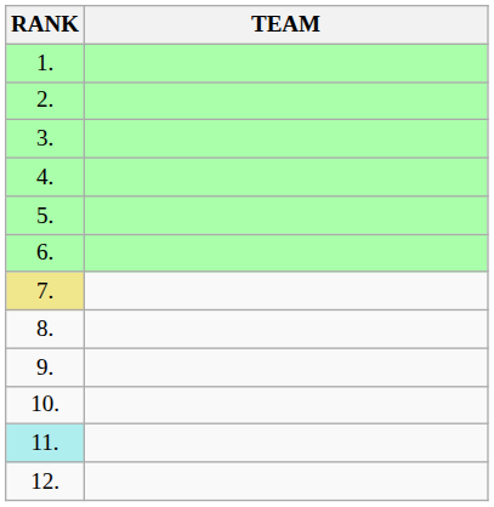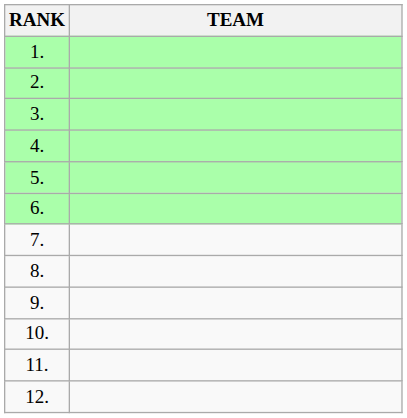7. | RANK: khaki background -> no background
11. | RANK: paleturquoise background -> no background
